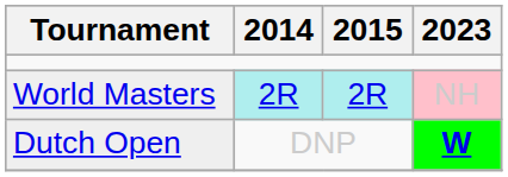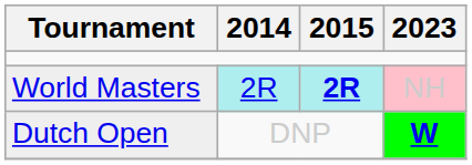World Masters | 2015: normal -> bold
